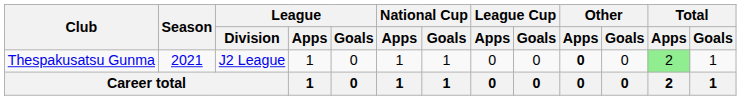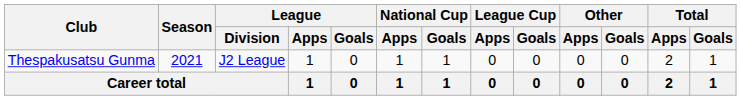Thespakusatsu Gunma | Other / Apps: bold -> normal
Thespakusatsu Gunma | Total / Apps: lightgreen background -> no background
